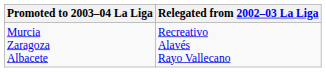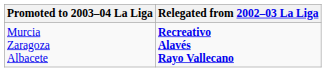Murcia Zaragoza Albacete | Relegated from 2002–03 La Liga: normal -> bold
